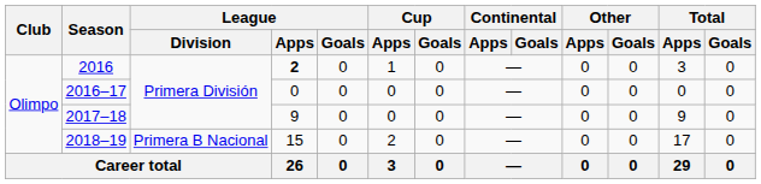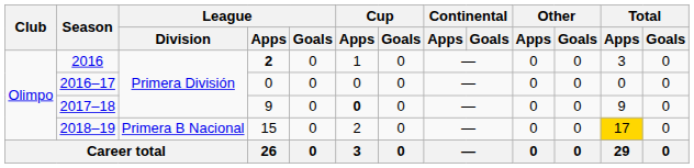2017–18 | Cup / Apps: normal -> bold
2018–19 | Total / Apps: no background -> gold background
